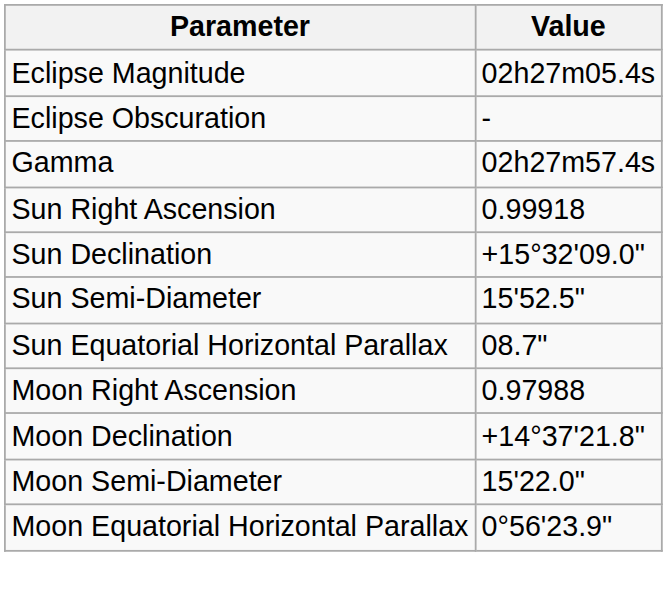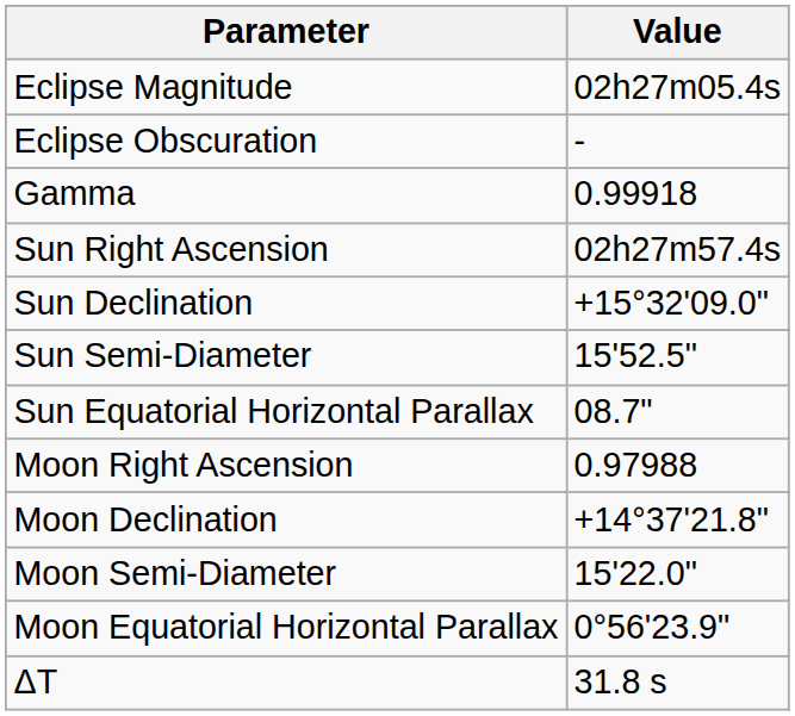Gamma | Value: 02h27m57.4s -> 0.99918
Sun Right Ascension | Value: 0.99918 -> 02h27m57.4s
+ row: ΔT | 31.8 s
